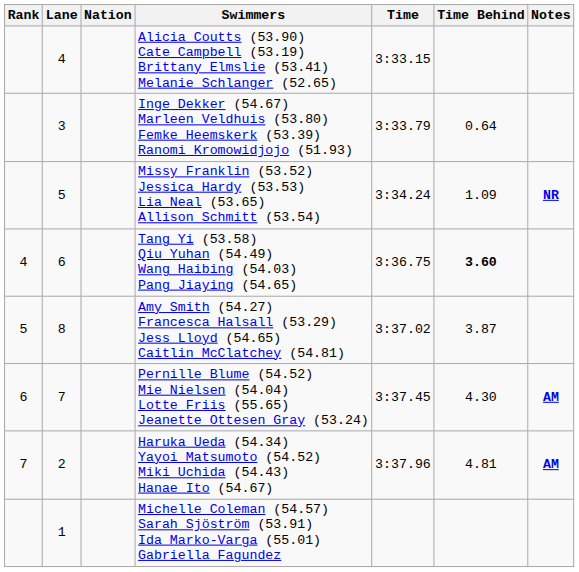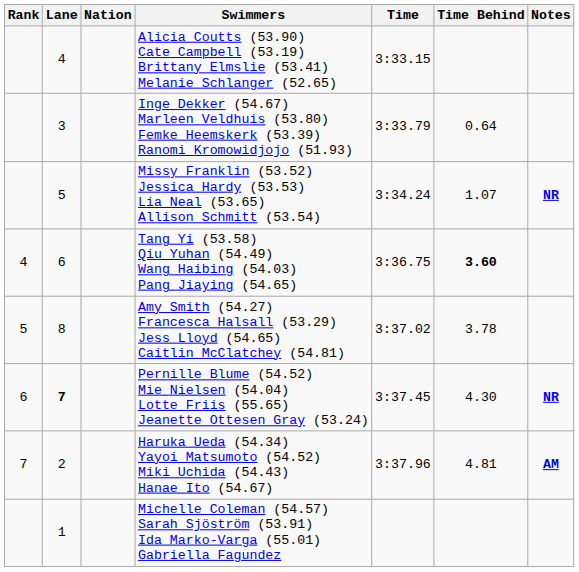row 4 | Time Behind: 1.09 -> 1.07
row 6 | Time Behind: 3.87 -> 3.78
row 7 | Lane: normal -> bold
row 7 | Notes: AM -> NR
